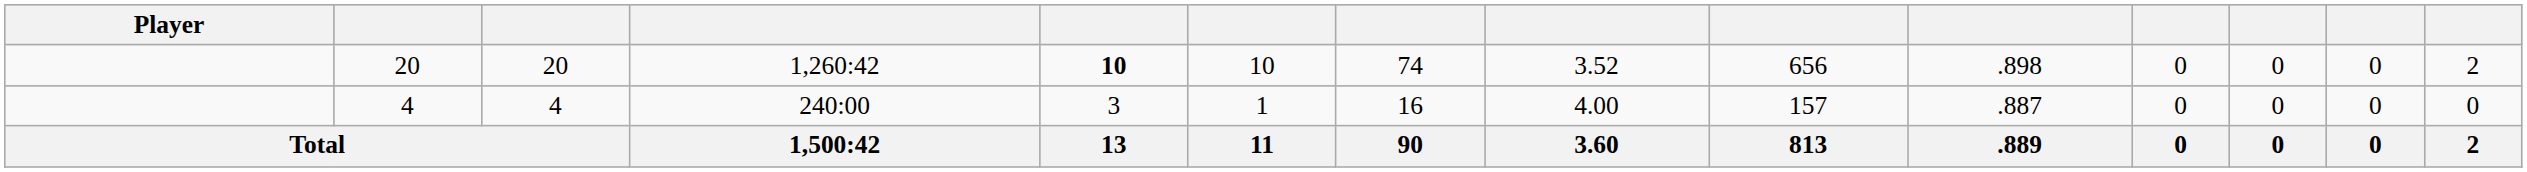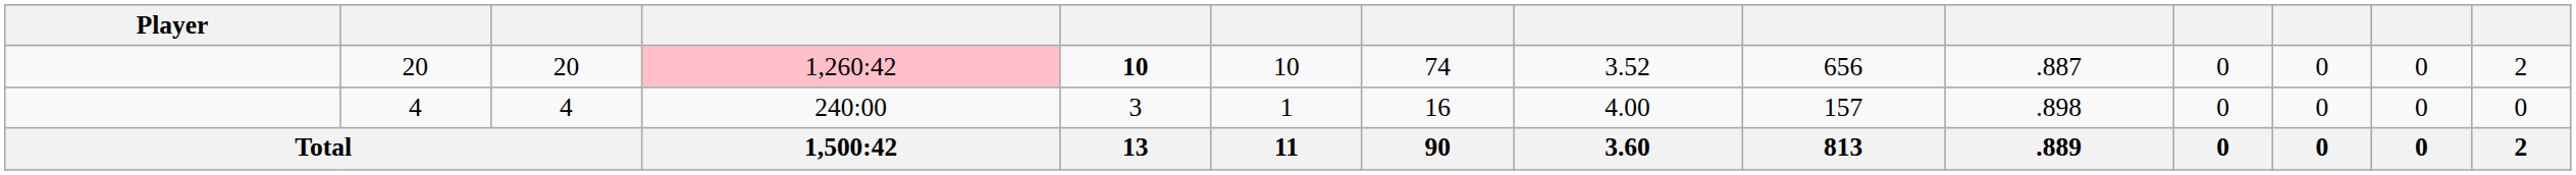row 2 | column 4: no background -> pink background
row 2 | column 10: .898 -> .887
row 3 | column 10: .887 -> .898
